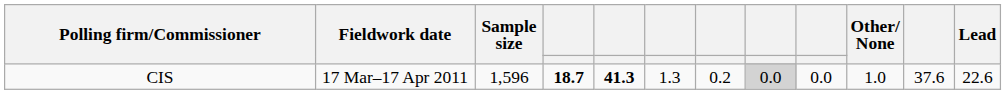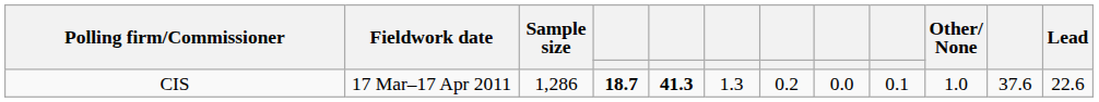CIS | Sample size: 1,596 -> 1,286
CIS | column 8: lightgrey background -> no background
CIS | column 9: 0.0 -> 0.1
